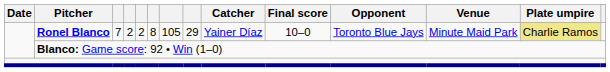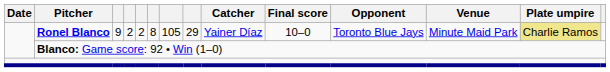Ronel Blanco | column 3: 7 -> 9
